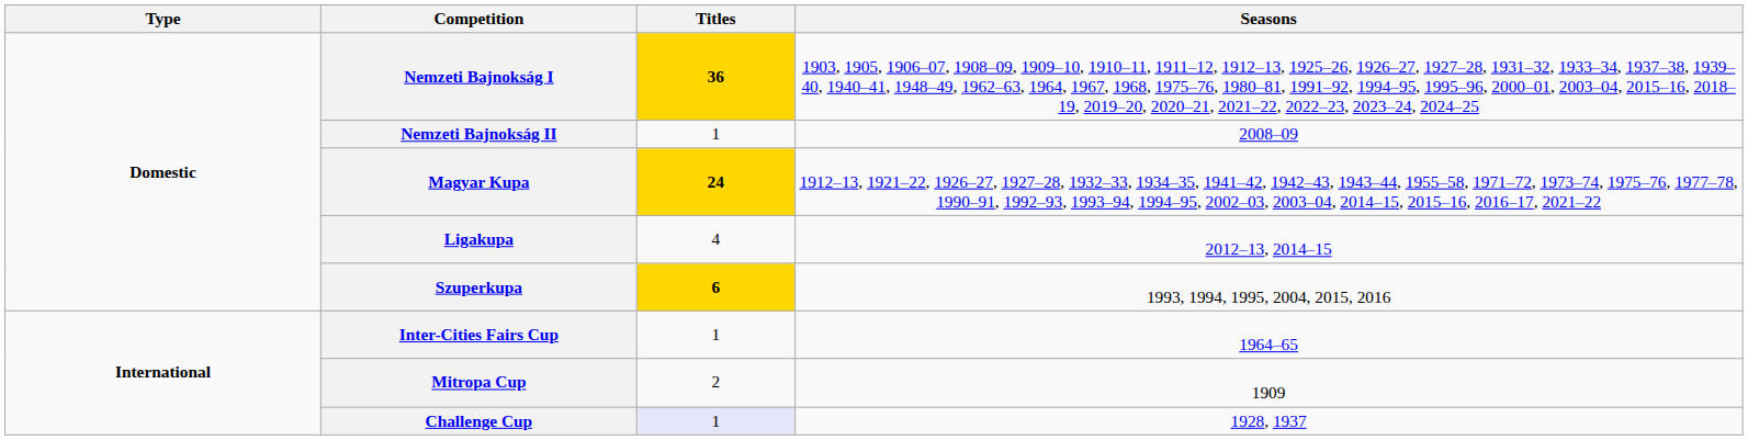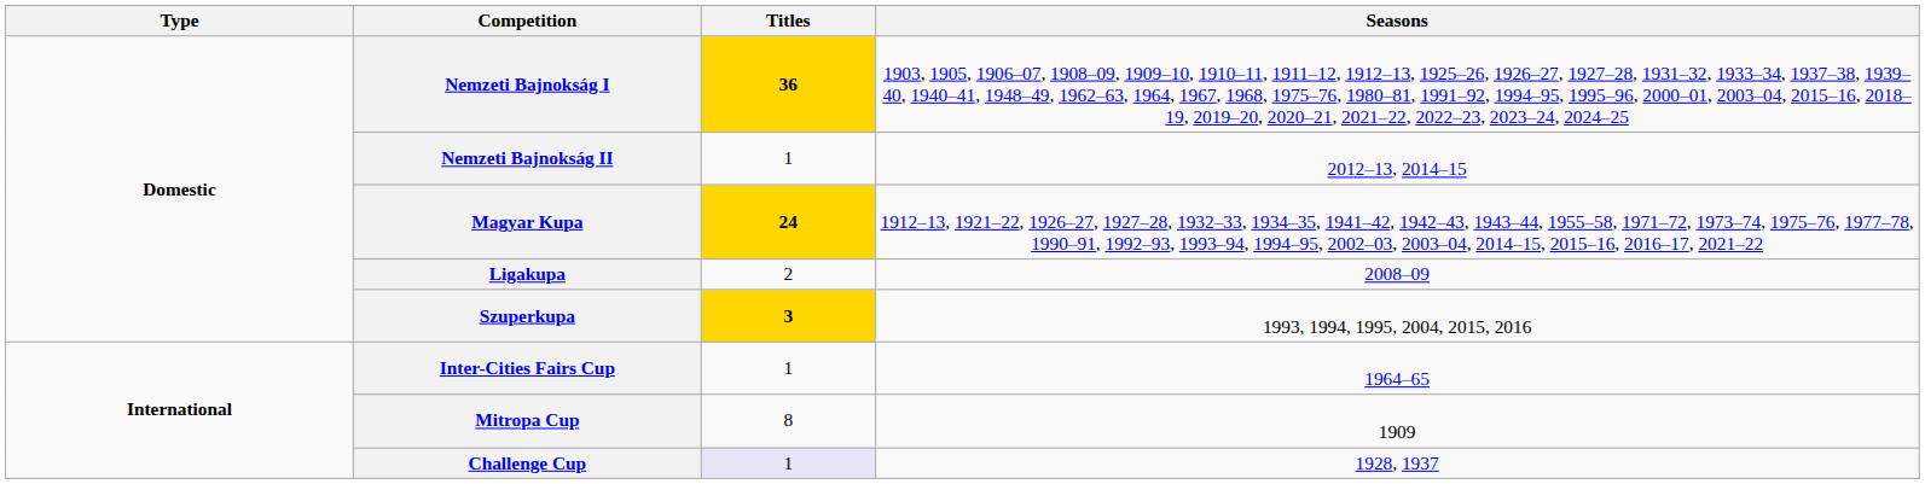Nemzeti Bajnokság II | Seasons: 2008–09 -> 2012–13, 2014–15
Ligakupa | Titles: 4 -> 2
Ligakupa | Seasons: 2012–13, 2014–15 -> 2008–09
Szuperkupa | Titles: 6 -> 3
Mitropa Cup | Titles: 2 -> 8
